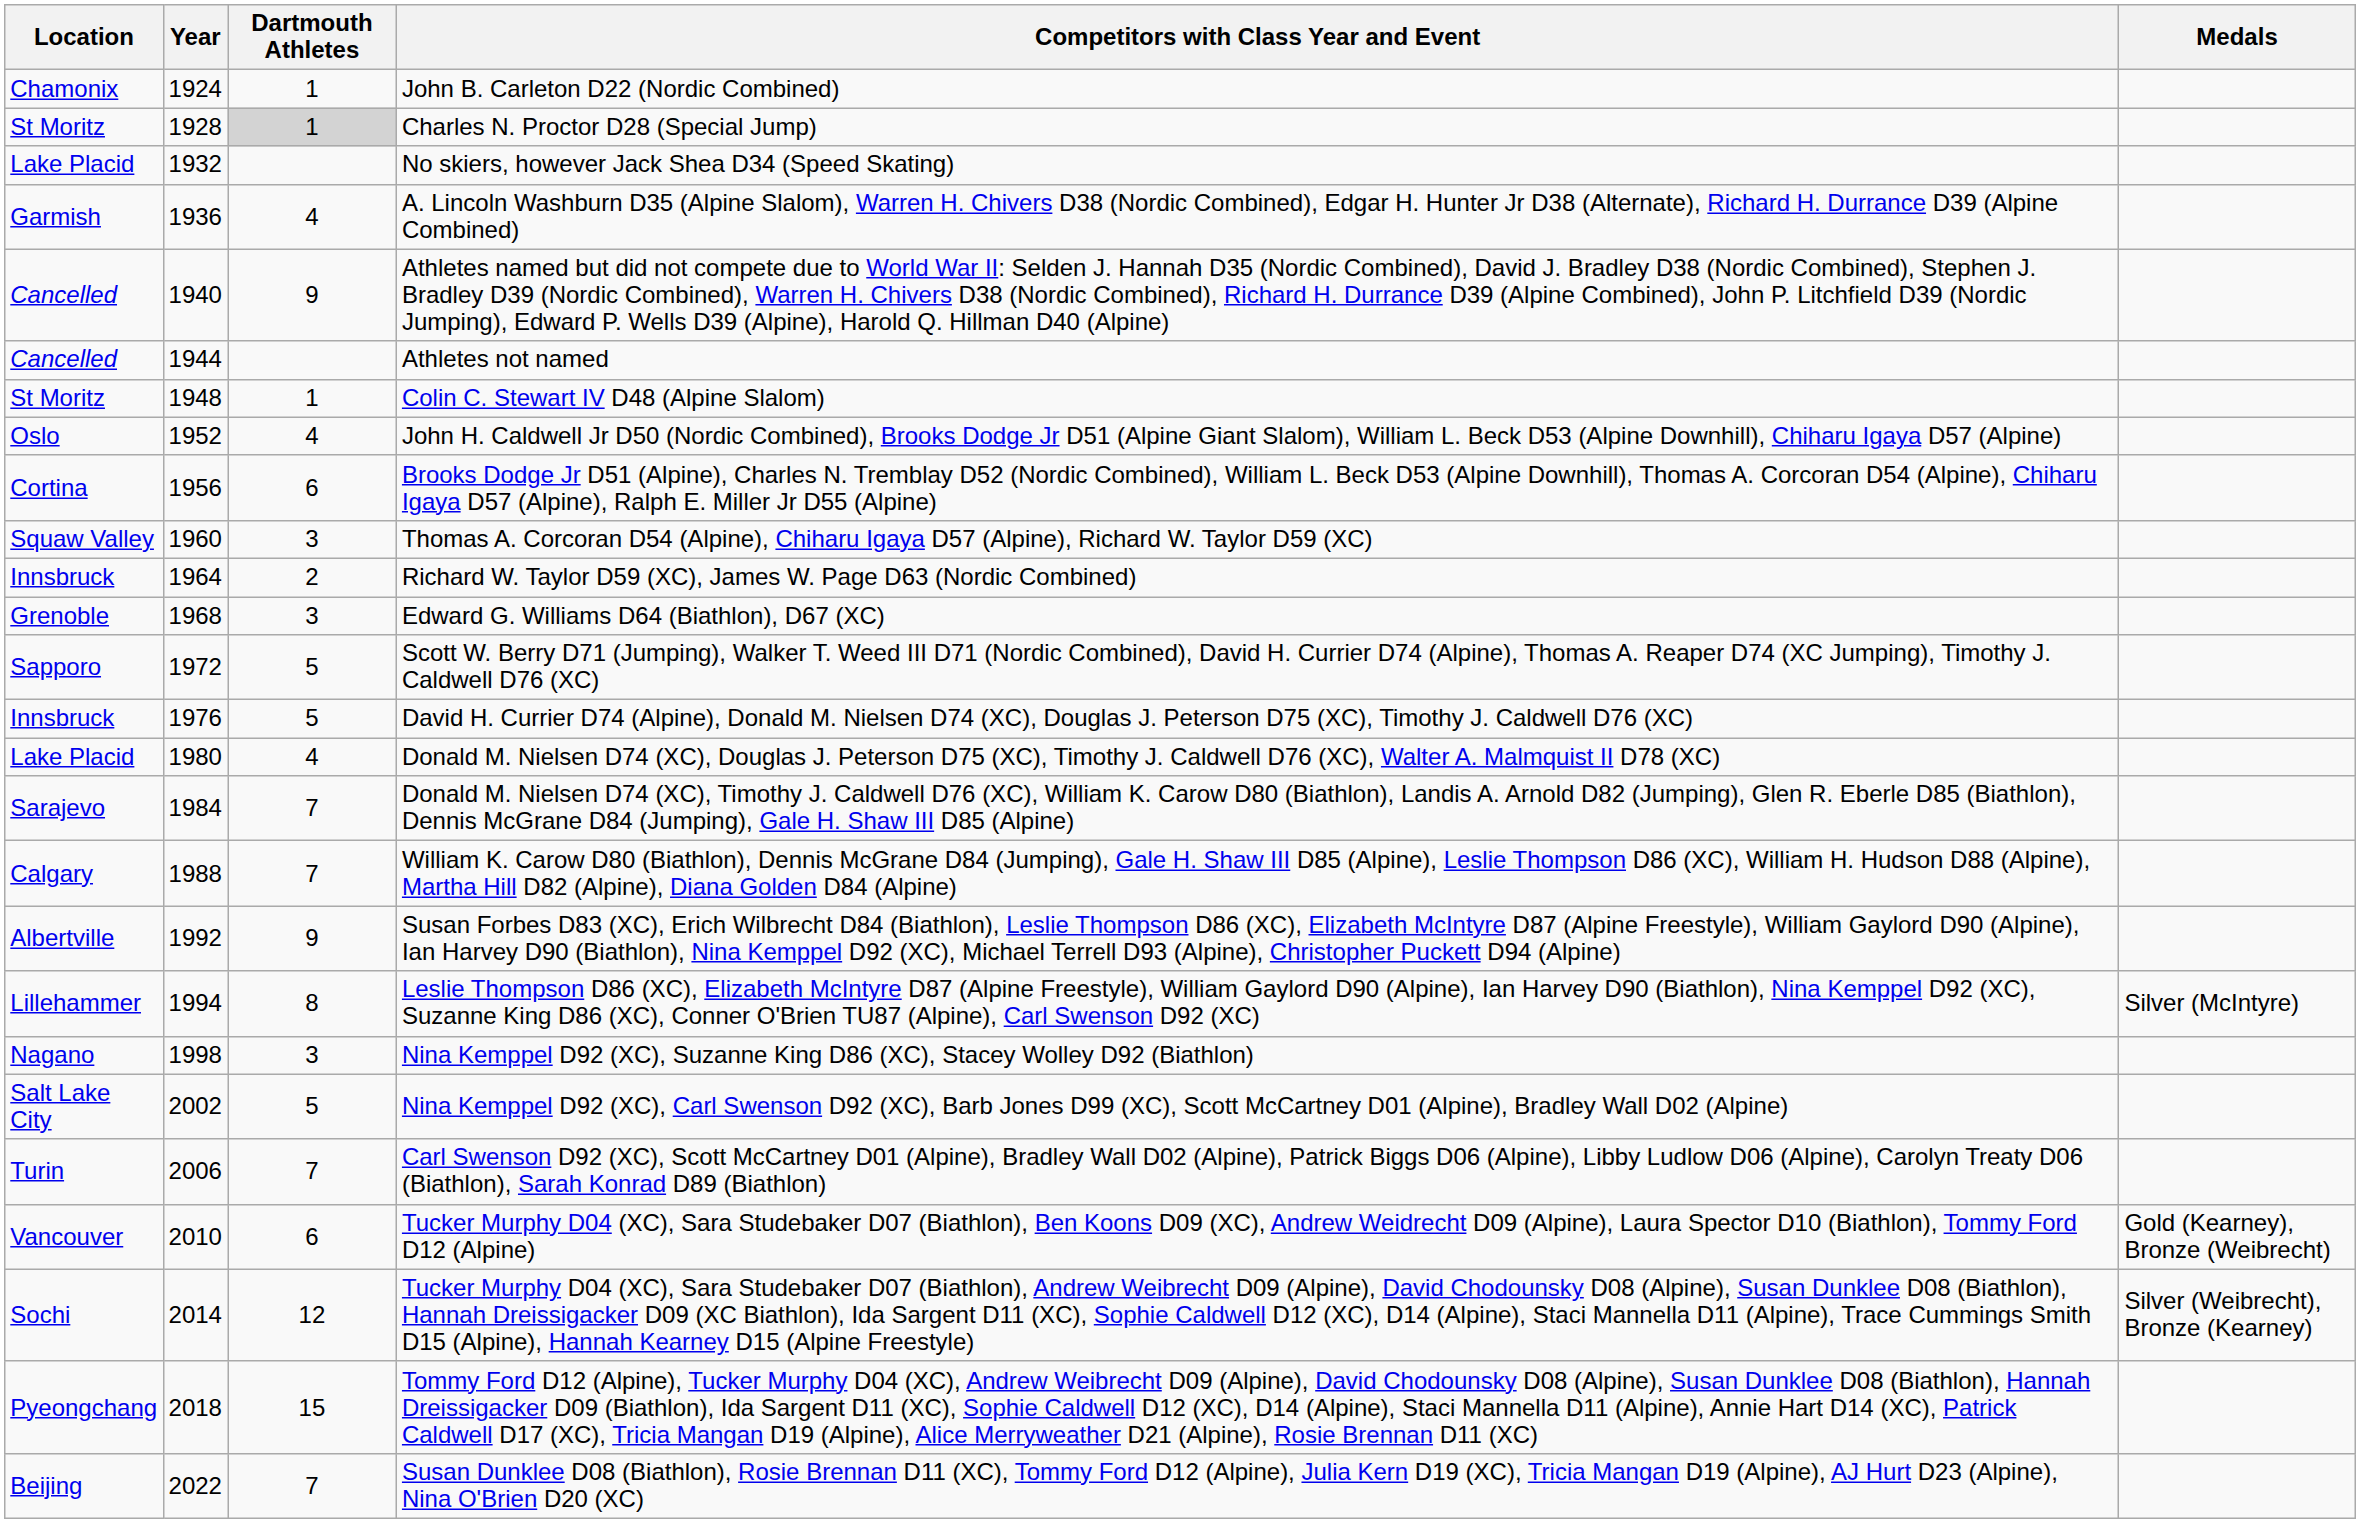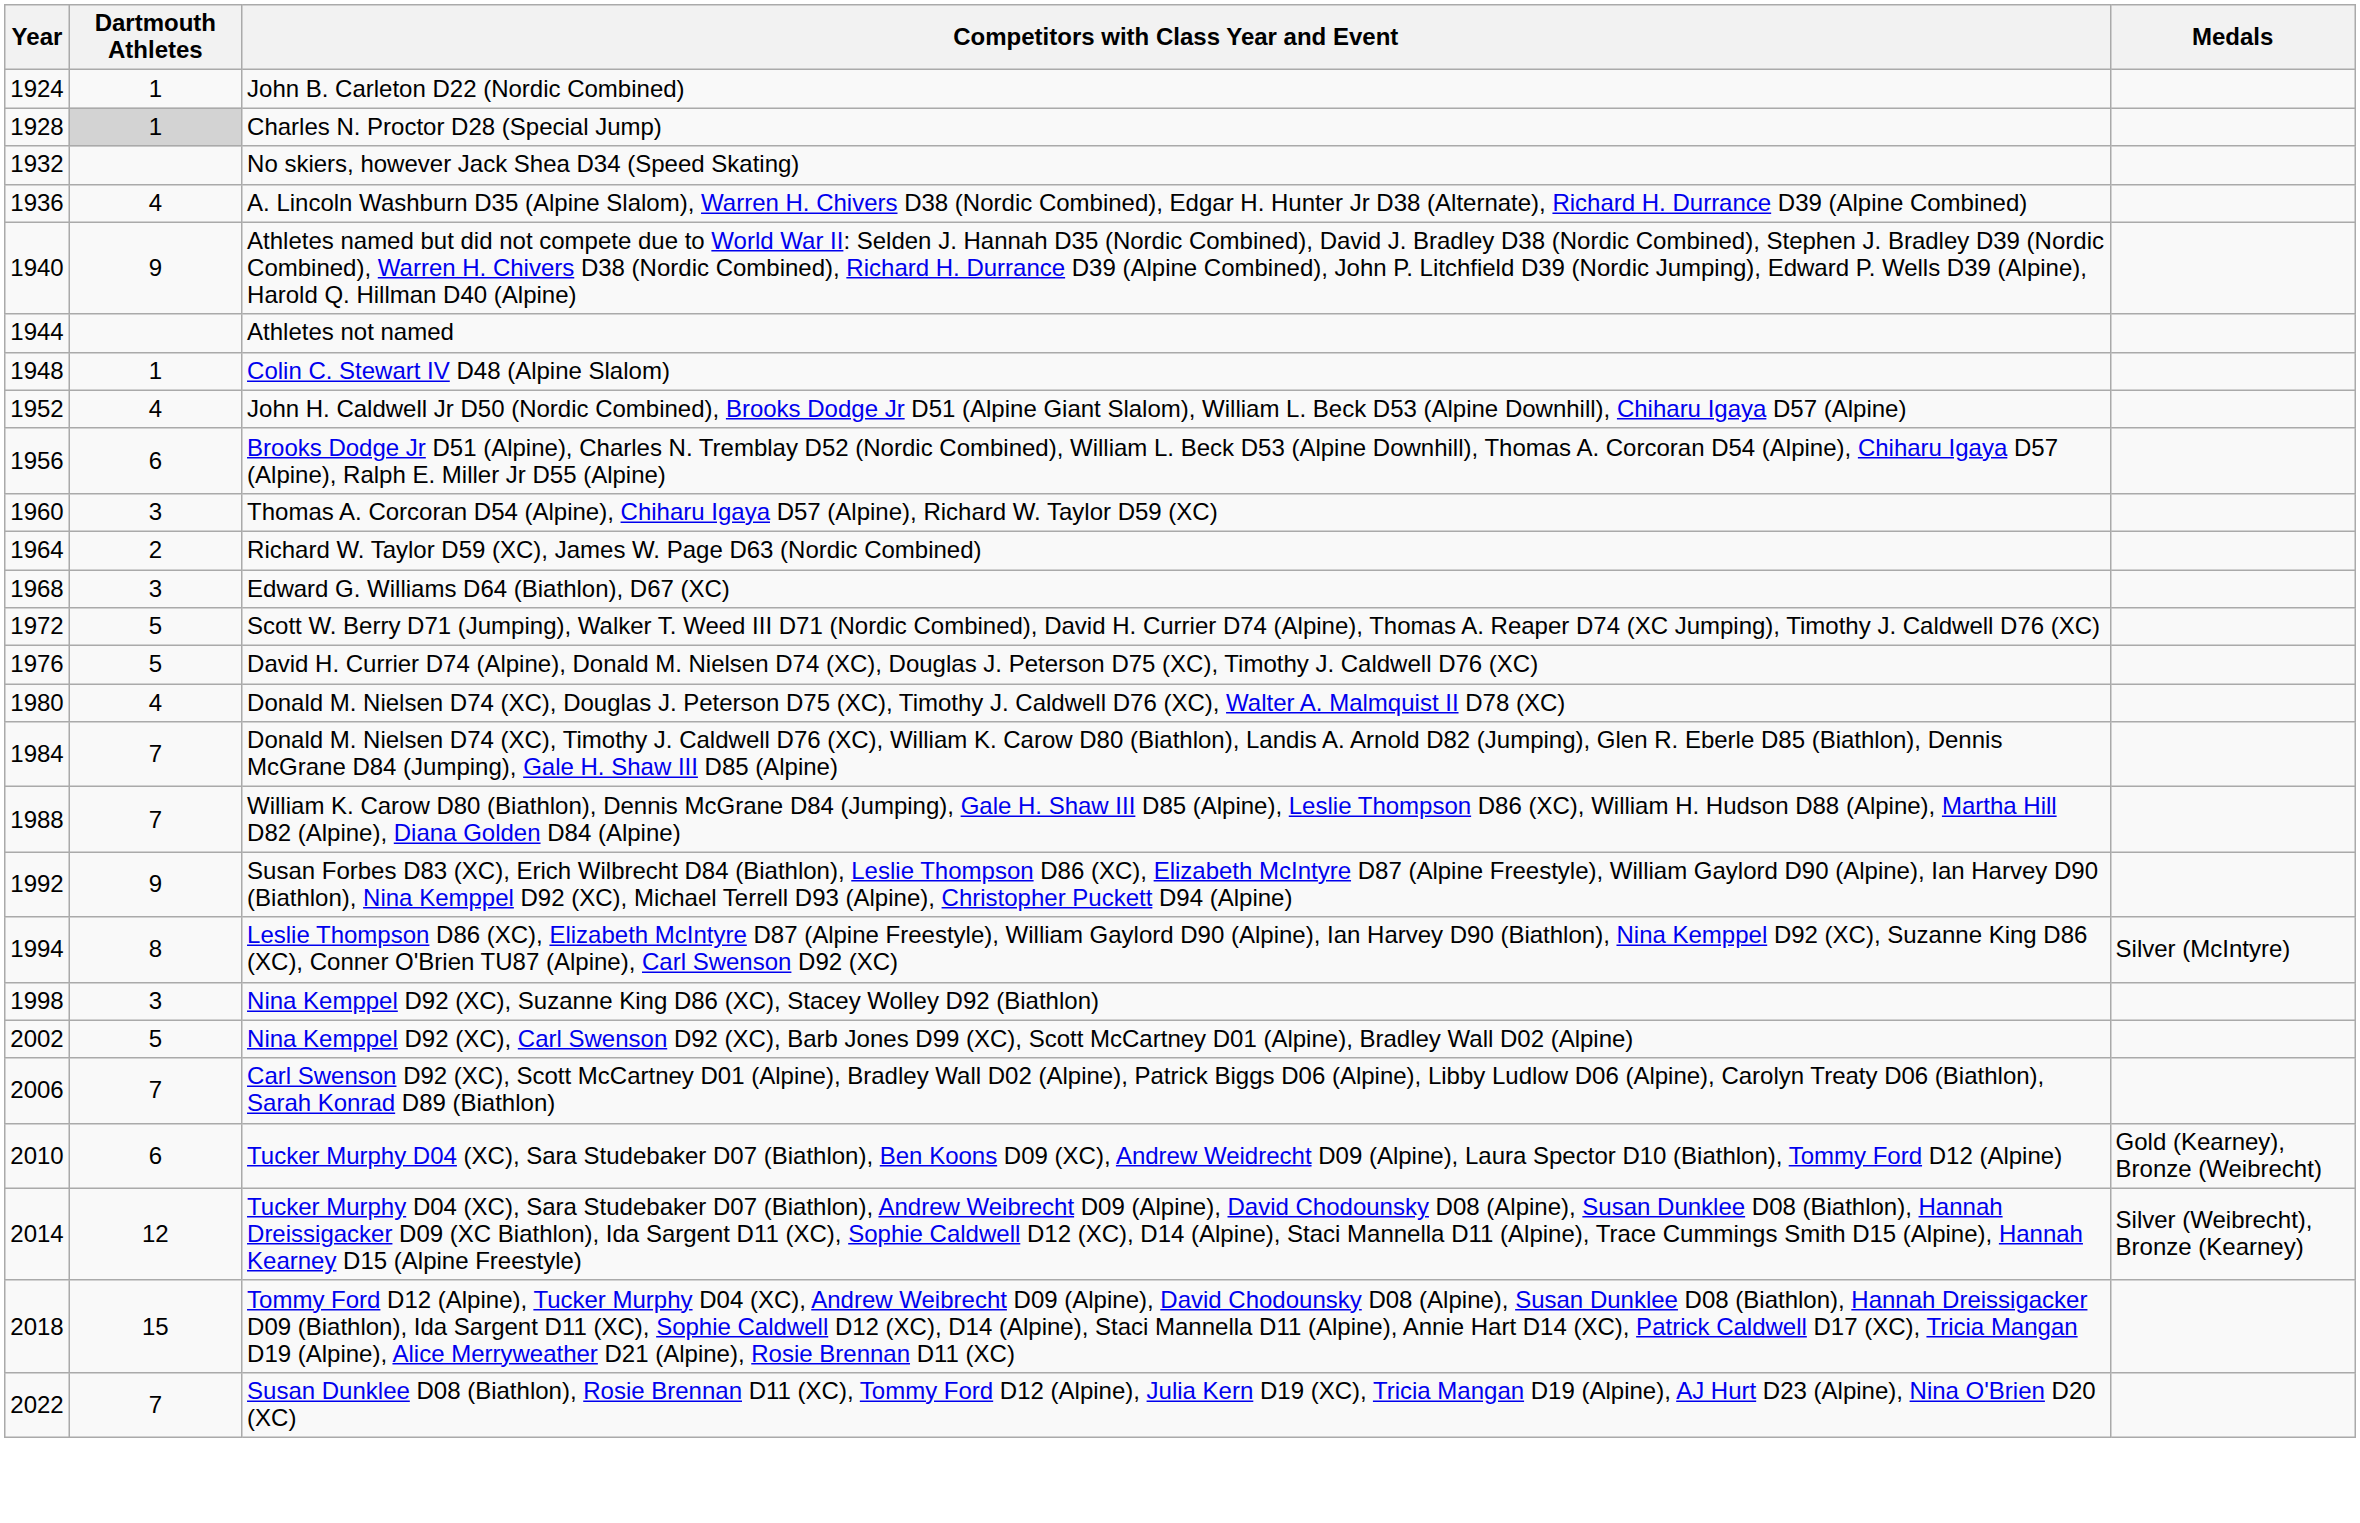- column: Location | Chamonix | St Moritz | Lake Placid | Garmish | Cancelled | Cancelled | St Moritz | Oslo | Cortina | Squaw Valley | Innsbruck | Grenoble | Sapporo | Innsbruck | Lake Placid | Sarajevo | Calgary | Albertville | Lillehammer | Nagano | Salt Lake City | Turin | Vancouver | Sochi | Pyeongchang | Beijing
